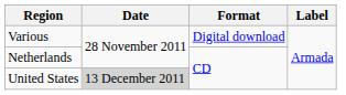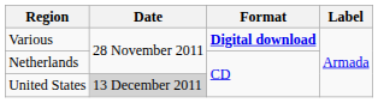Various | Format: normal -> bold
